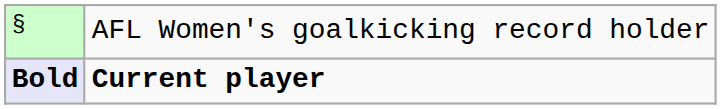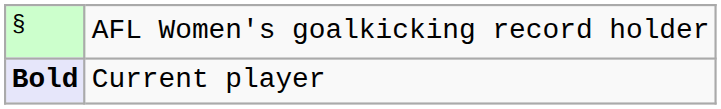Bold | column 2: bold -> normal
